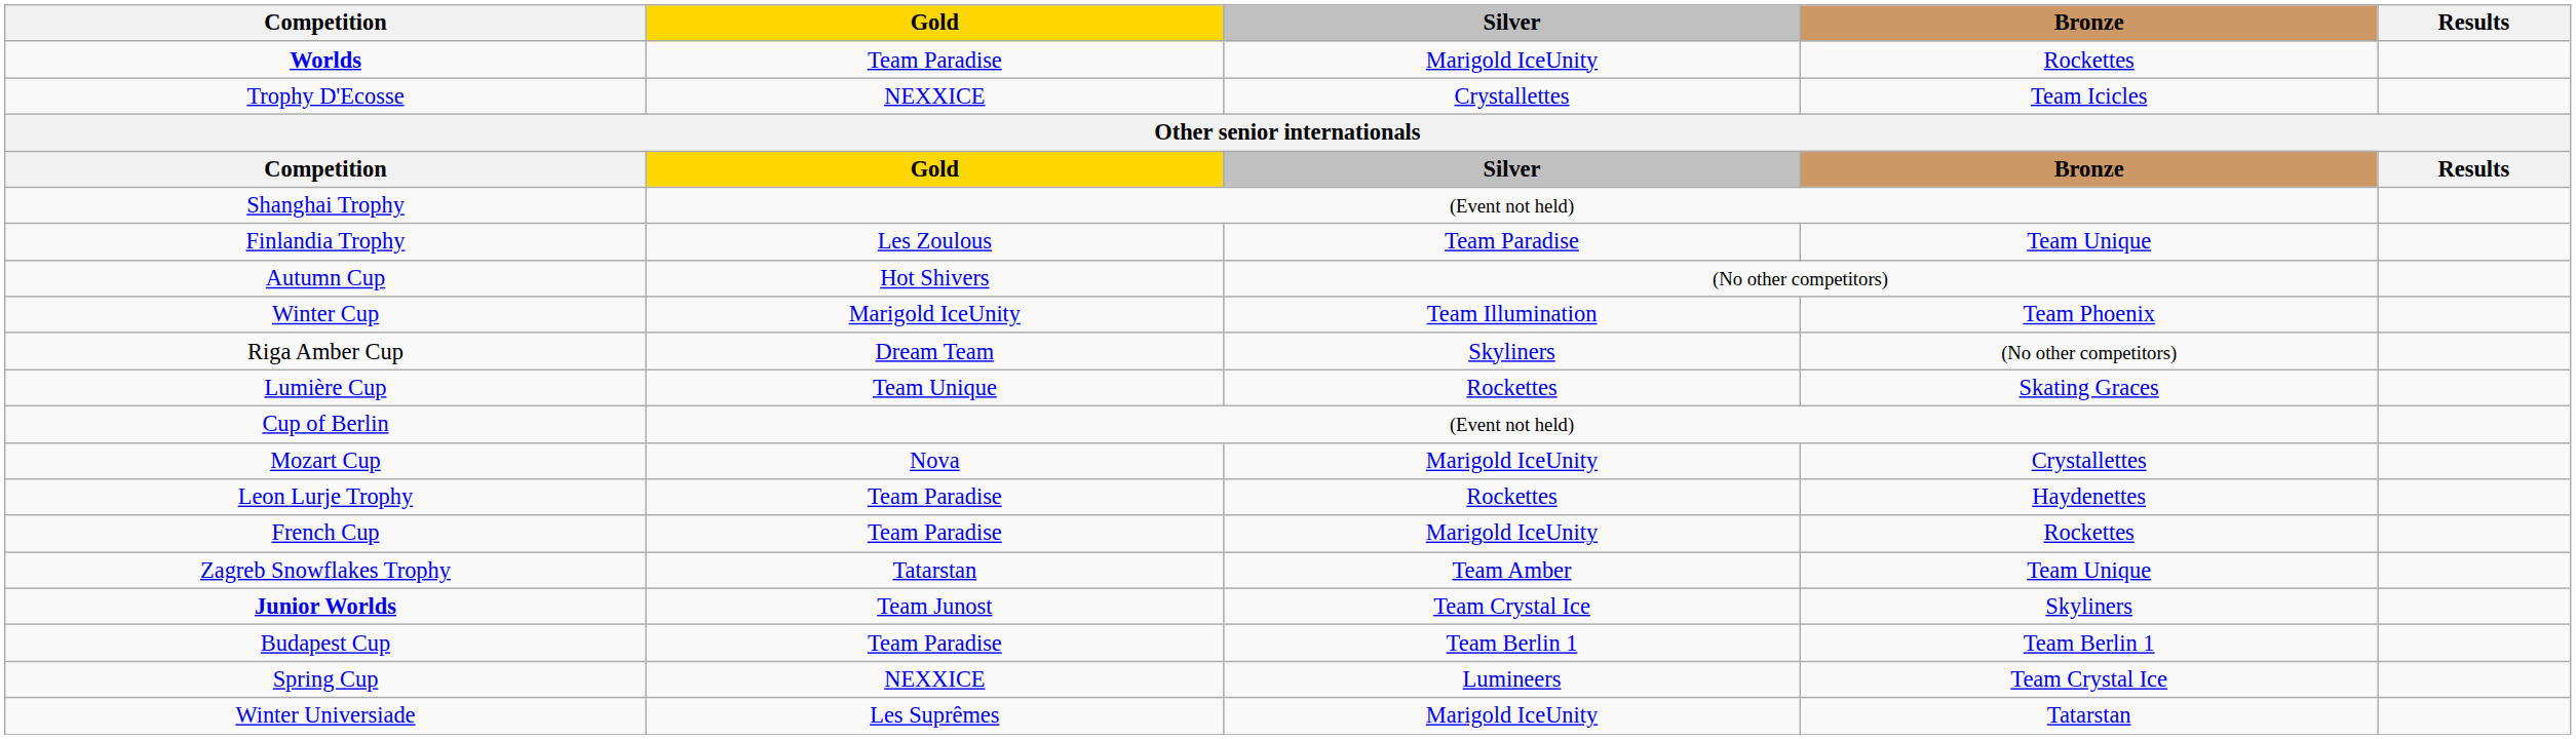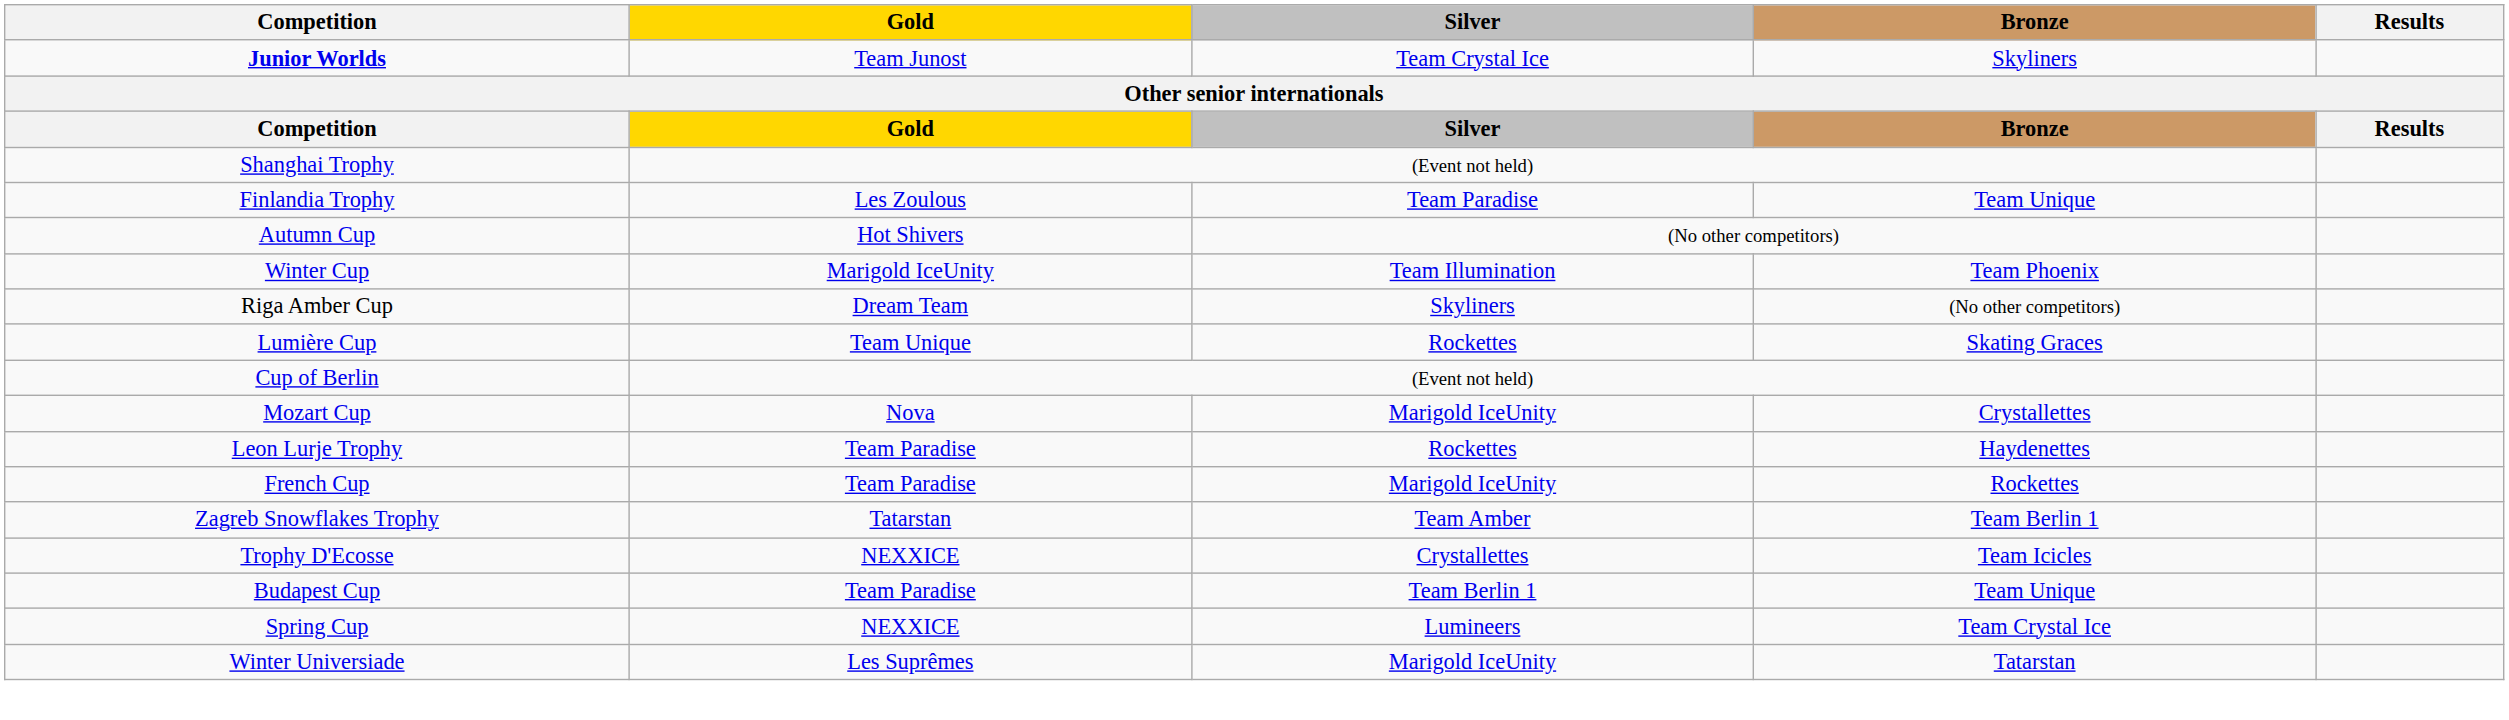- row: Worlds | Team Paradise | Marigold IceUnity | Rockettes
rows swapped: Junior Worlds <-> Trophy D'Ecosse
Zagreb Snowflakes Trophy | Bronze: Team Unique -> Team Berlin 1
Budapest Cup | Bronze: Team Berlin 1 -> Team Unique
